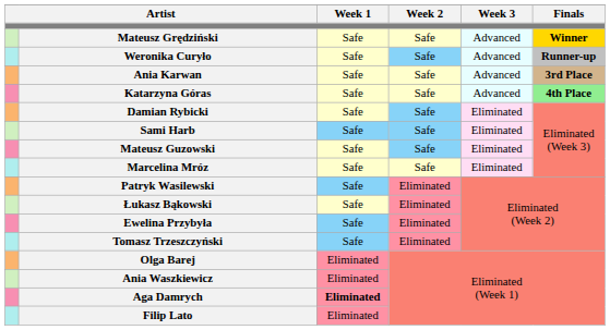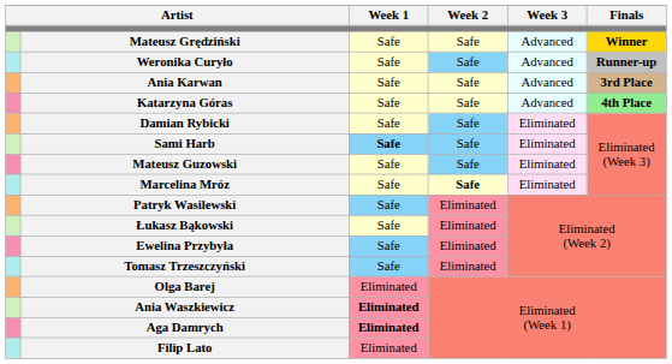Sami Harb | Week 1: normal -> bold
Marcelina Mróz | Week 2: normal -> bold
Ania Waszkiewicz | Week 1: normal -> bold
